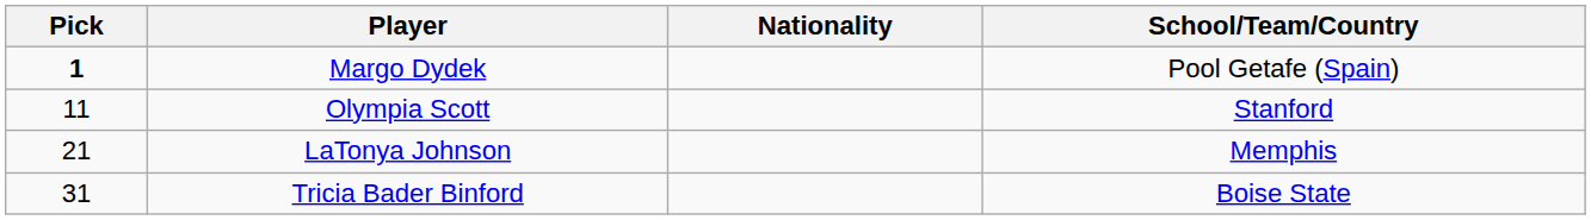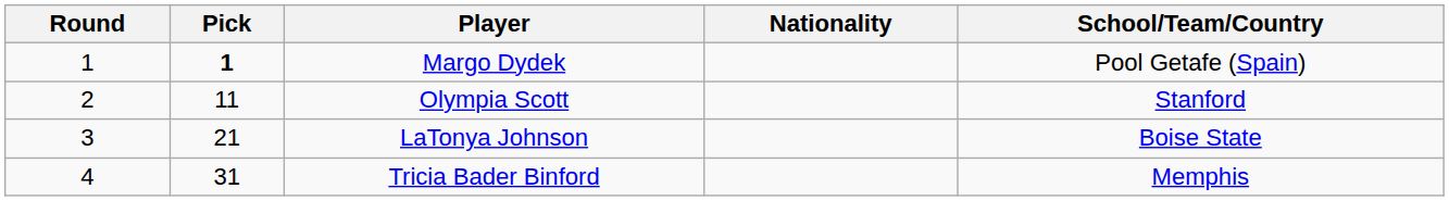+ column: Round | 1 | 2 | 3 | 4
LaTonya Johnson | School/Team/Country: Memphis -> Boise State
Tricia Bader Binford | School/Team/Country: Boise State -> Memphis
